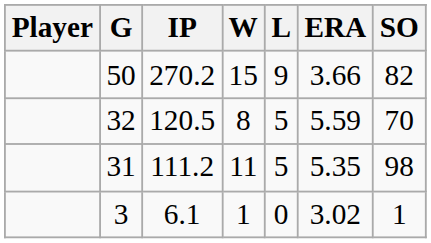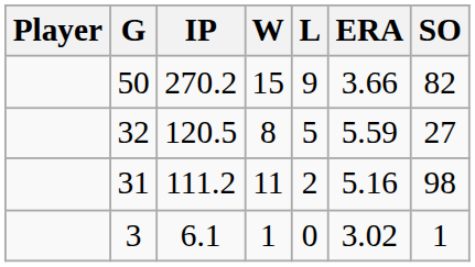32 | SO: 70 -> 27
31 | L: 5 -> 2
31 | ERA: 5.35 -> 5.16
